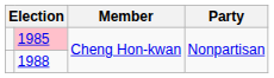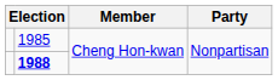1985 | column 2: pink background -> no background
1988 | column 2: normal -> bold
